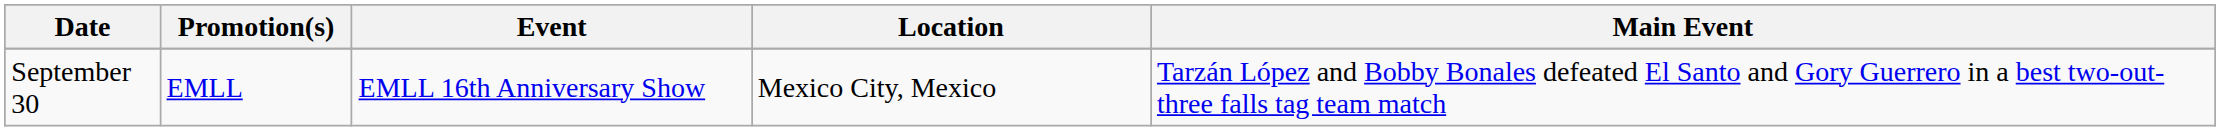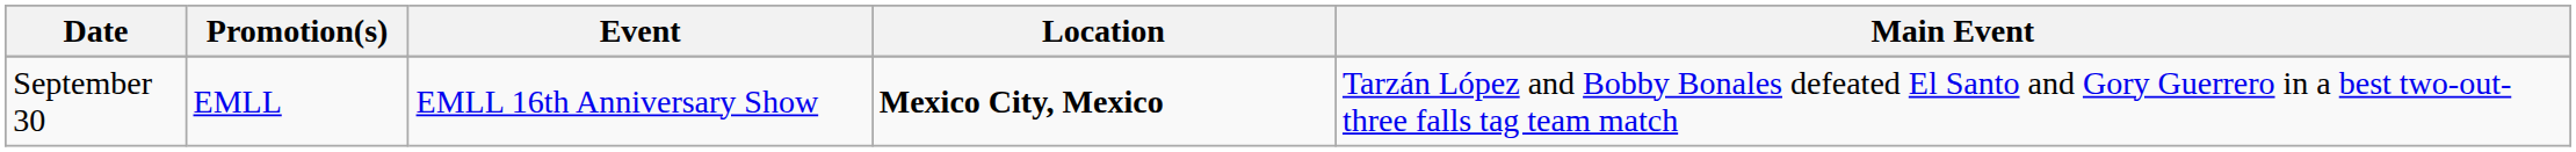September 30 | Location: normal -> bold
